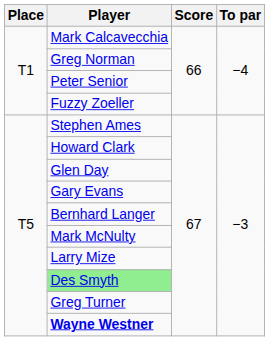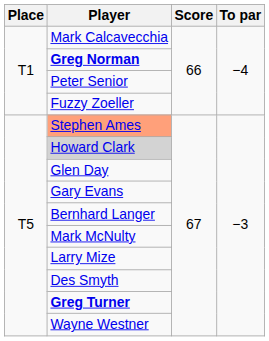Greg Norman | Player: normal -> bold
Stephen Ames | Player: no background -> lightsalmon background
Howard Clark | Player: no background -> lightgrey background
Des Smyth | Player: lightgreen background -> no background
Greg Turner | Player: normal -> bold
Wayne Westner | Player: bold -> normal
